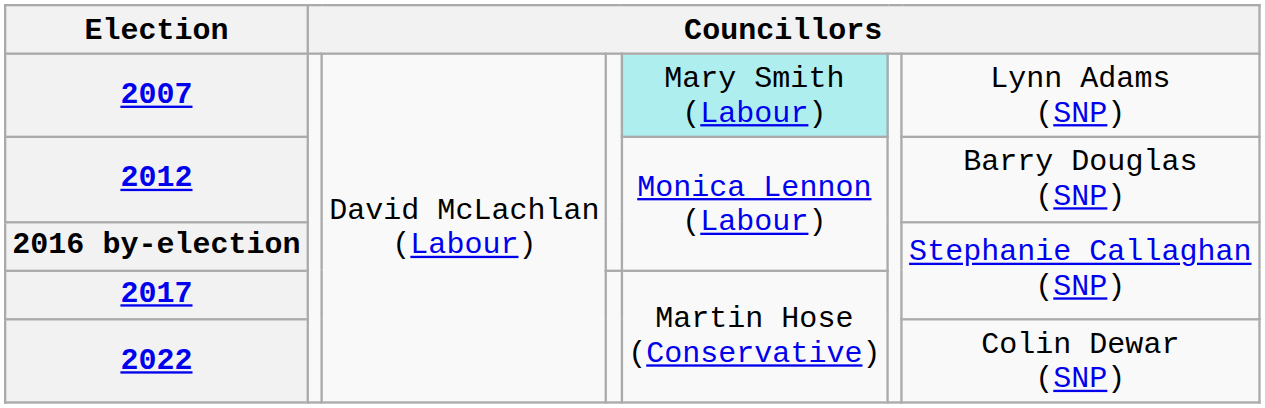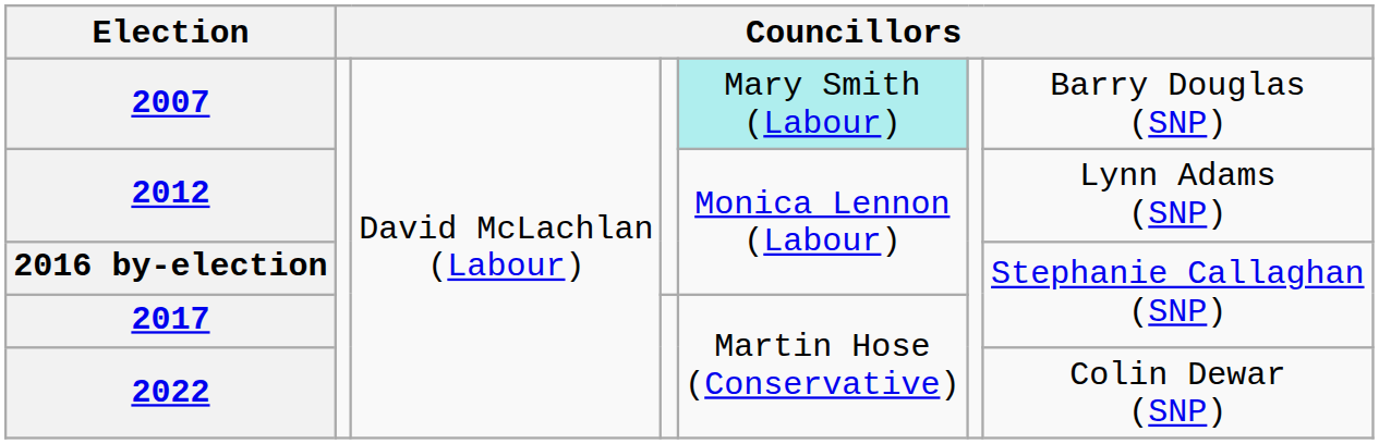2007 | column 7: Lynn Adams (SNP) -> Barry Douglas (SNP)
2012 | column 7: Barry Douglas (SNP) -> Lynn Adams (SNP)
